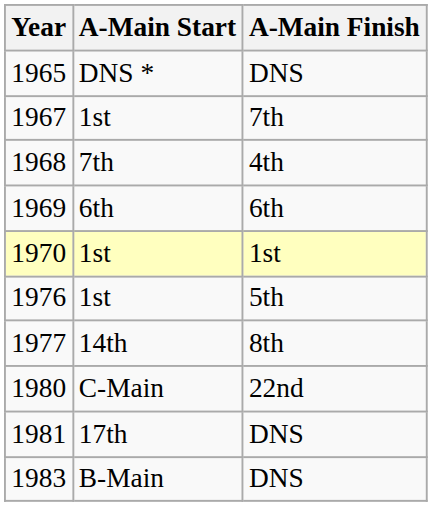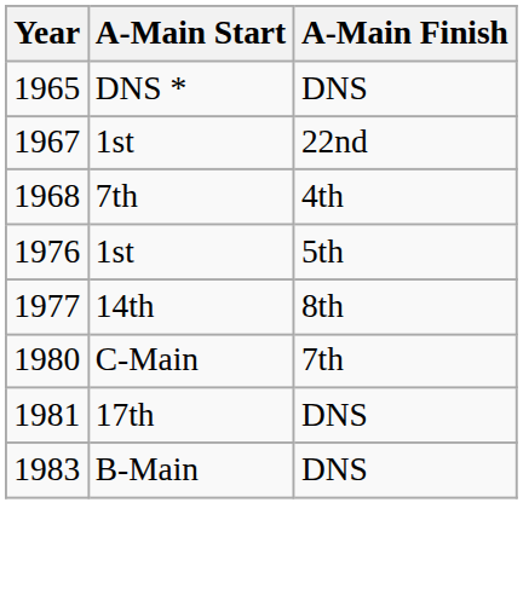1967 | A-Main Finish: 7th -> 22nd
- row: 1969 | 6th | 6th
- row: 1970 | 1st | 1st
1980 | A-Main Finish: 22nd -> 7th
